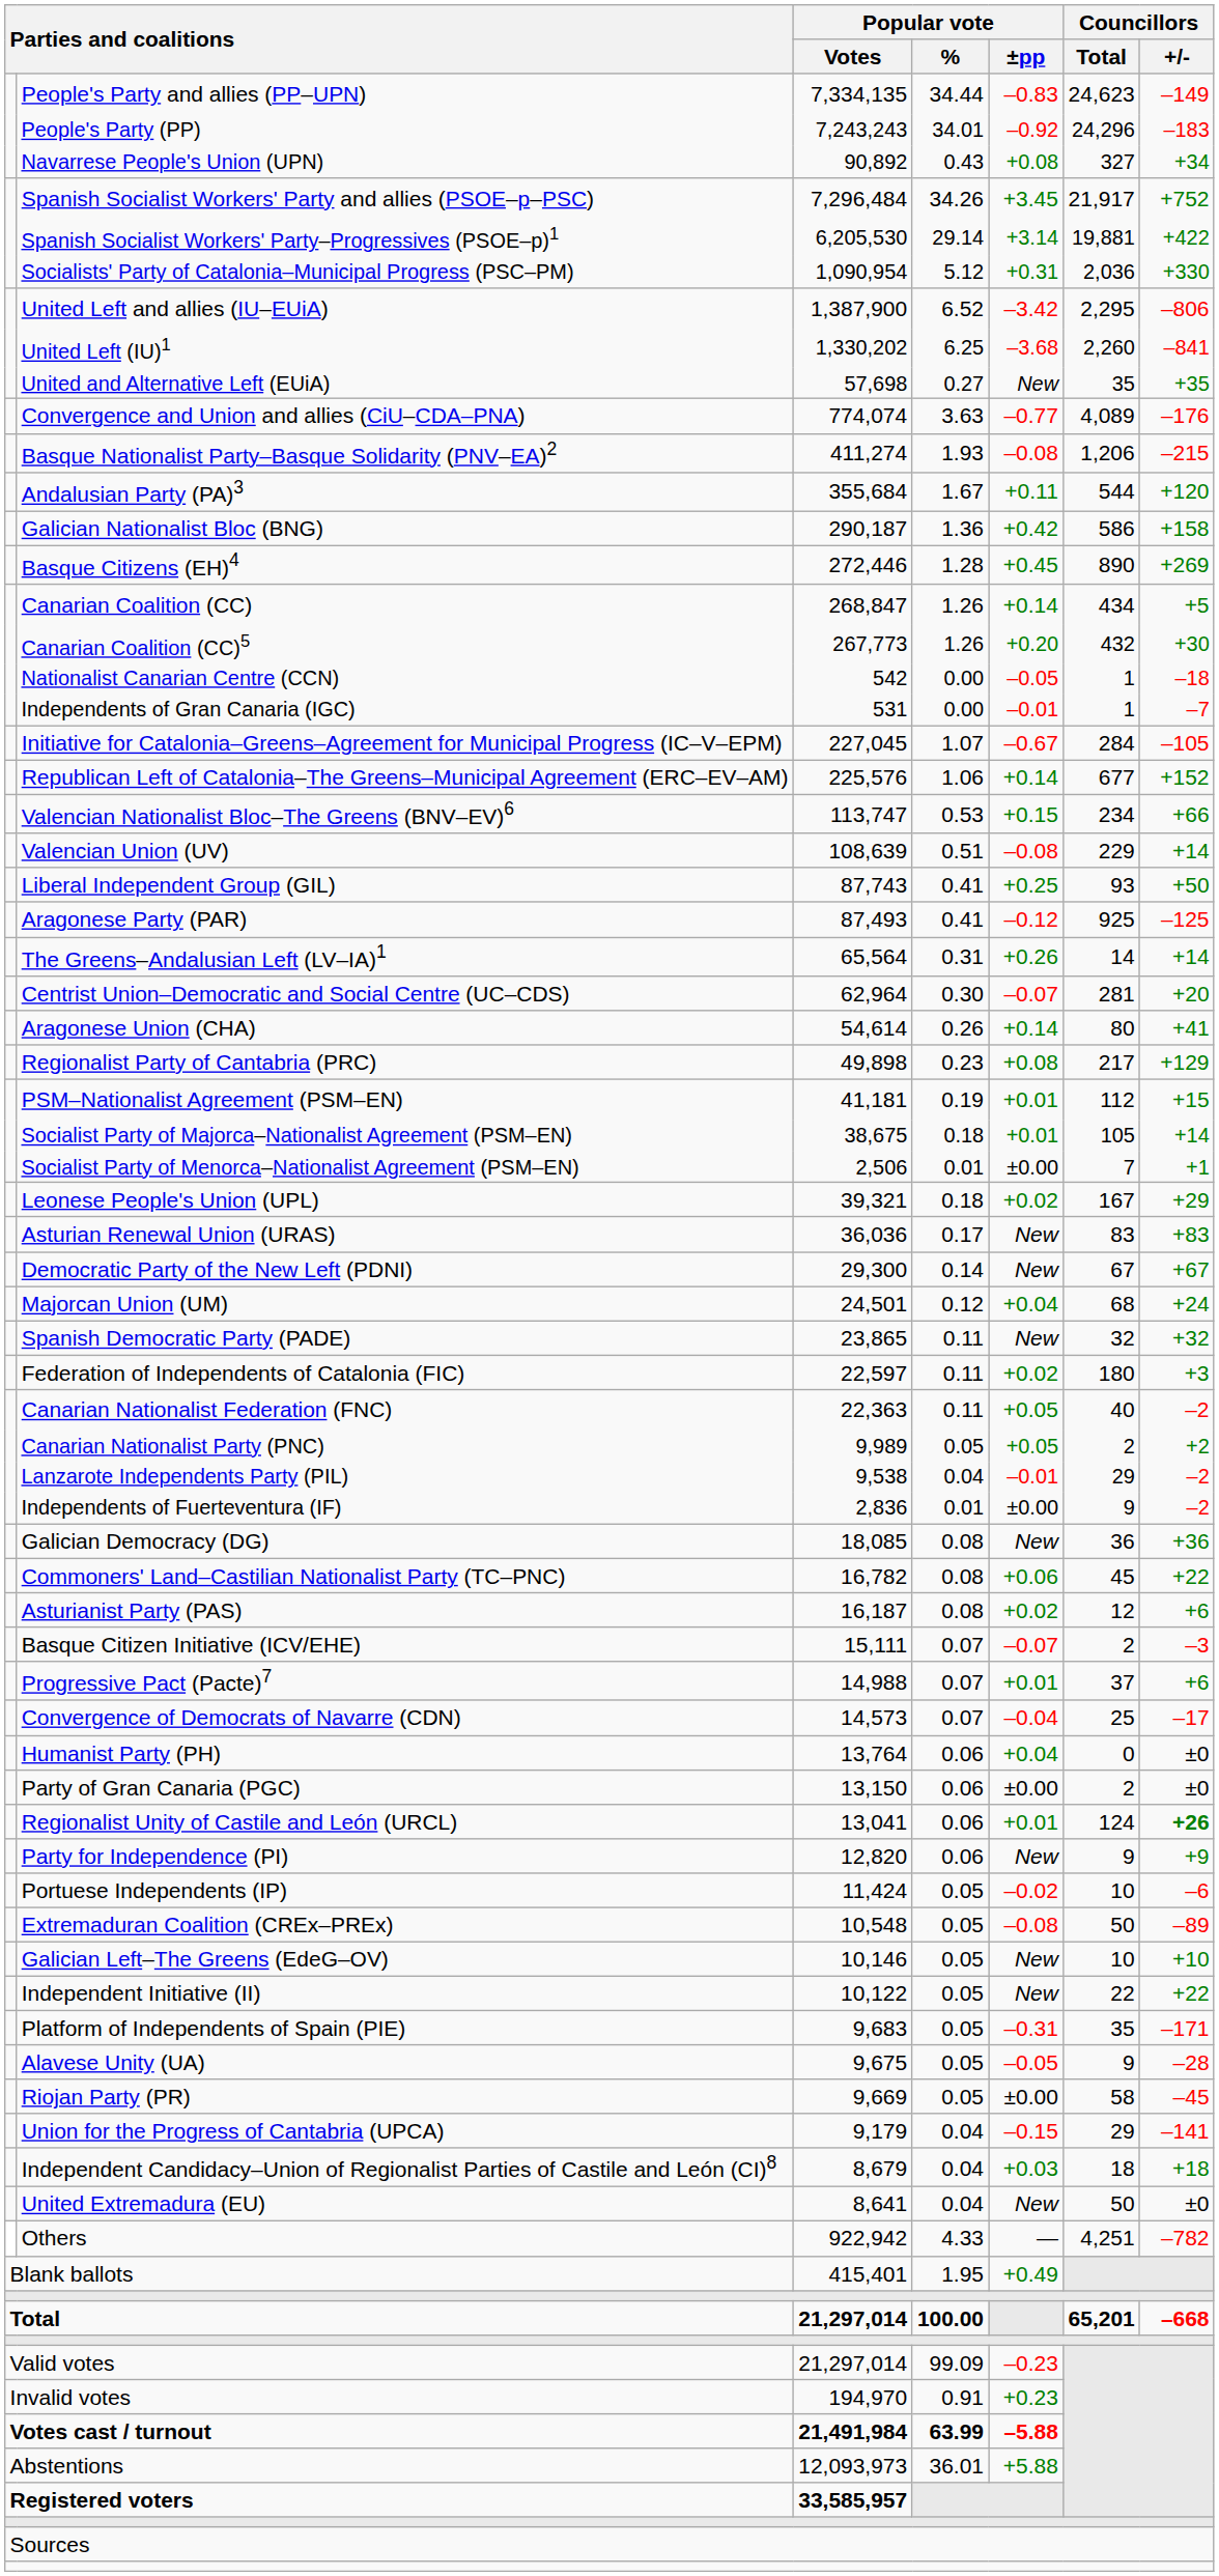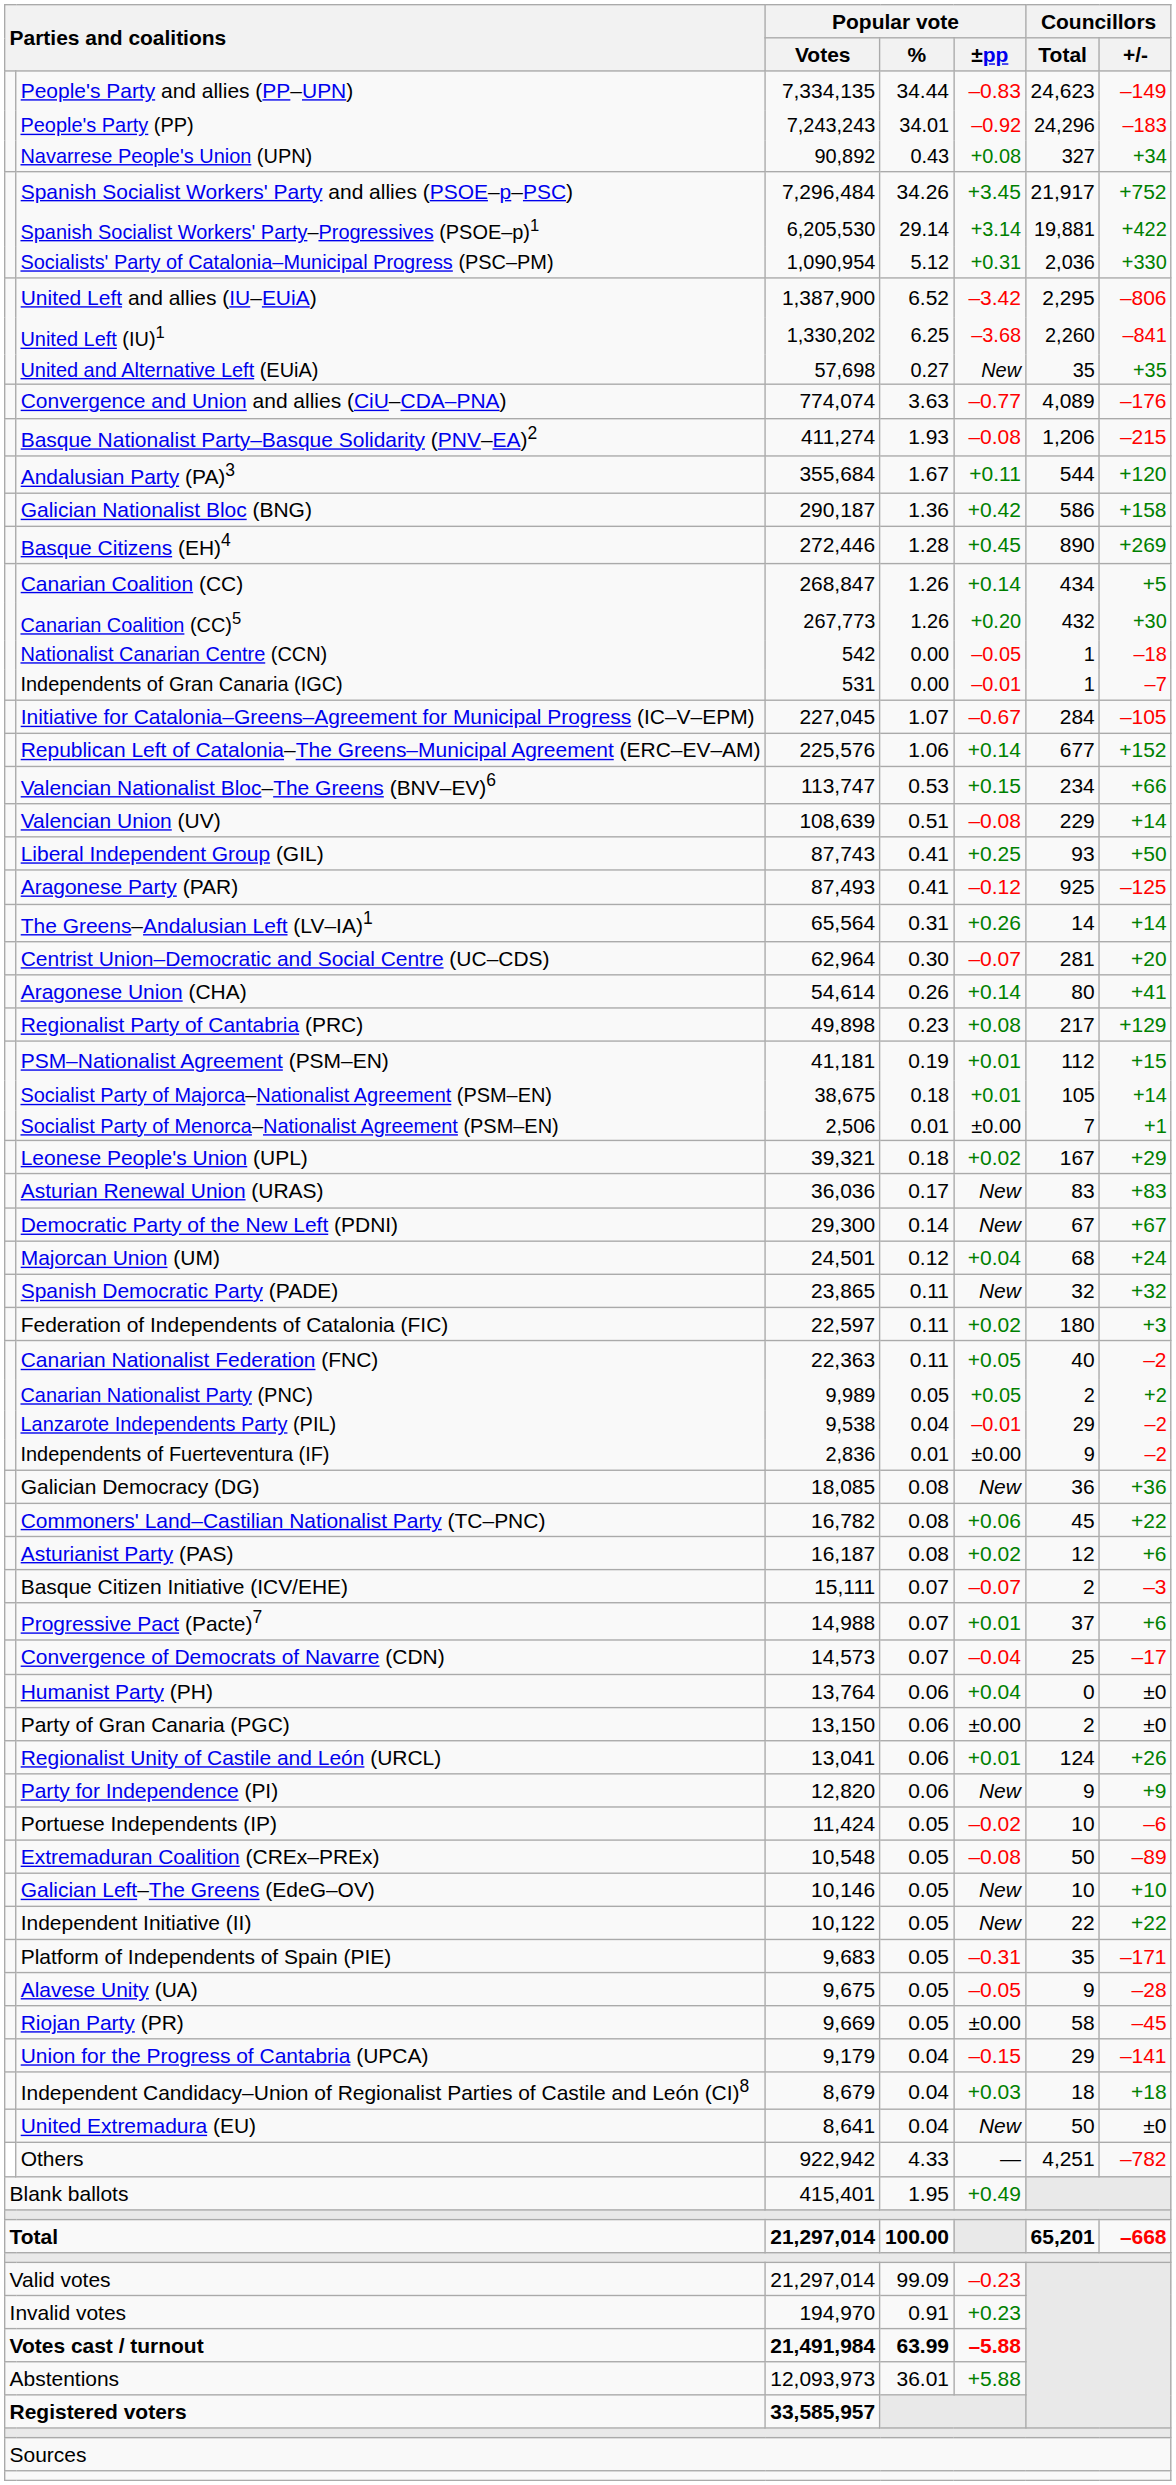Regionalist Unity of Castile and León (URCL) | Councillors / +/-: bold -> normal
